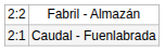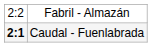Caudal - Fuenlabrada | column 1: normal -> bold
